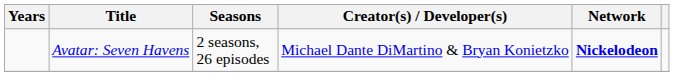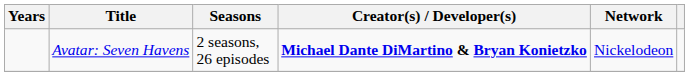Avatar: Seven Havens | Creator(s) / Developer(s): normal -> bold
Avatar: Seven Havens | Network: bold -> normal
